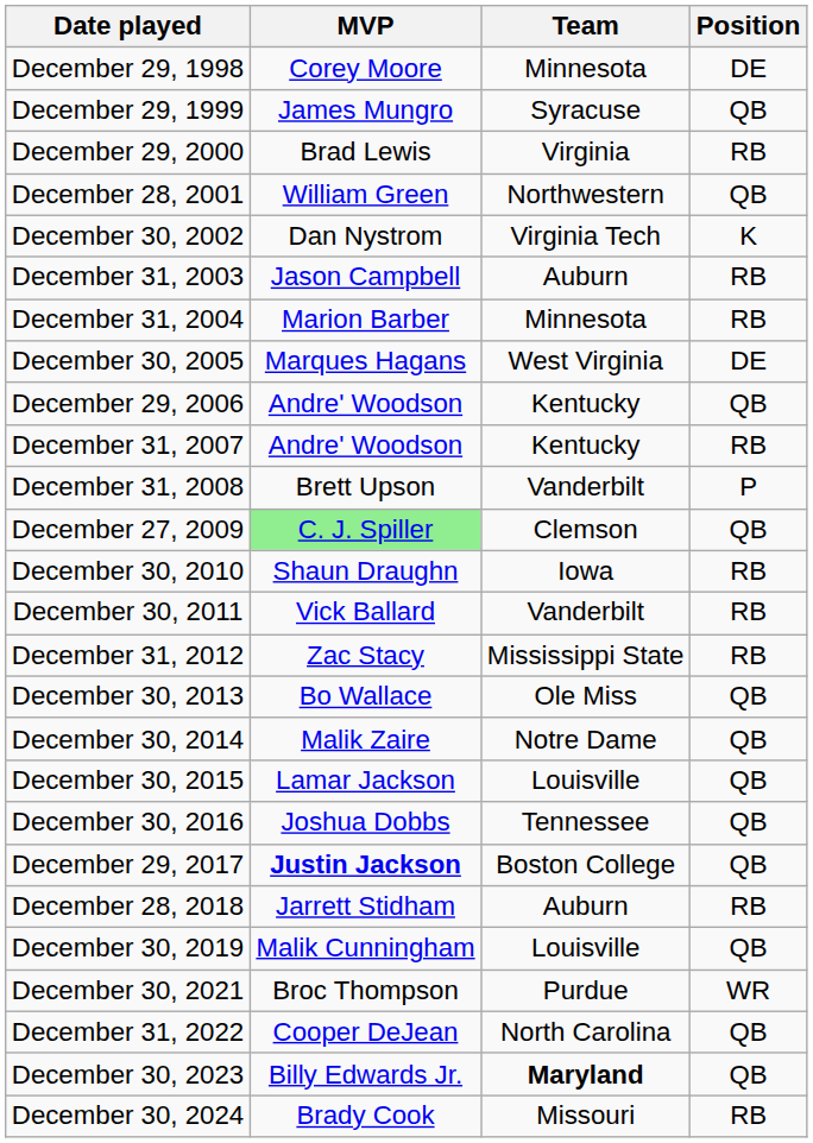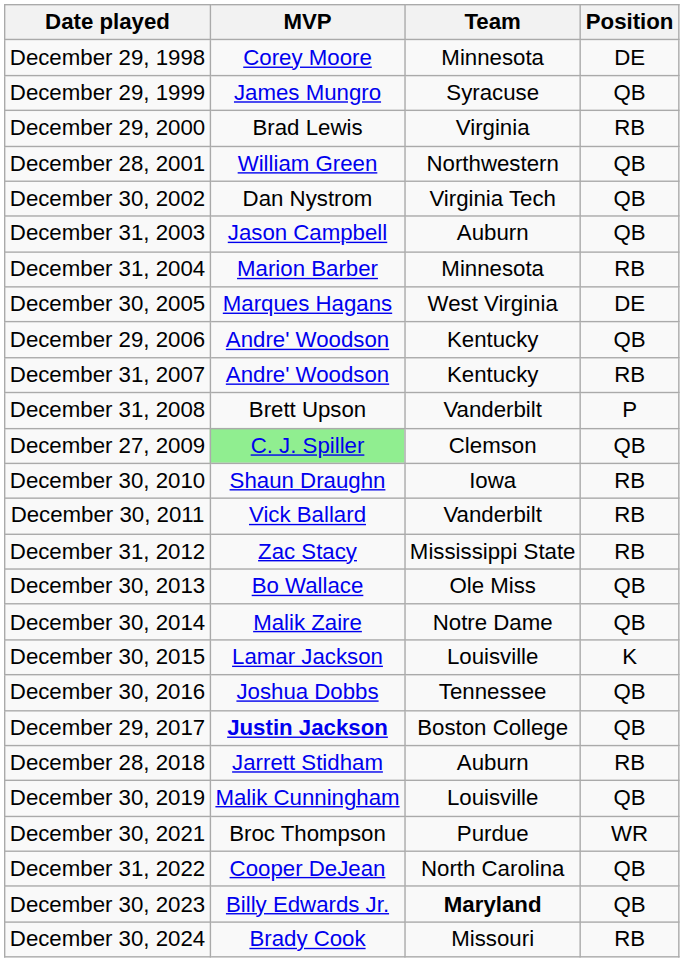December 30, 2002 | Position: K -> QB
December 31, 2003 | Position: RB -> QB
December 30, 2015 | Position: QB -> K
